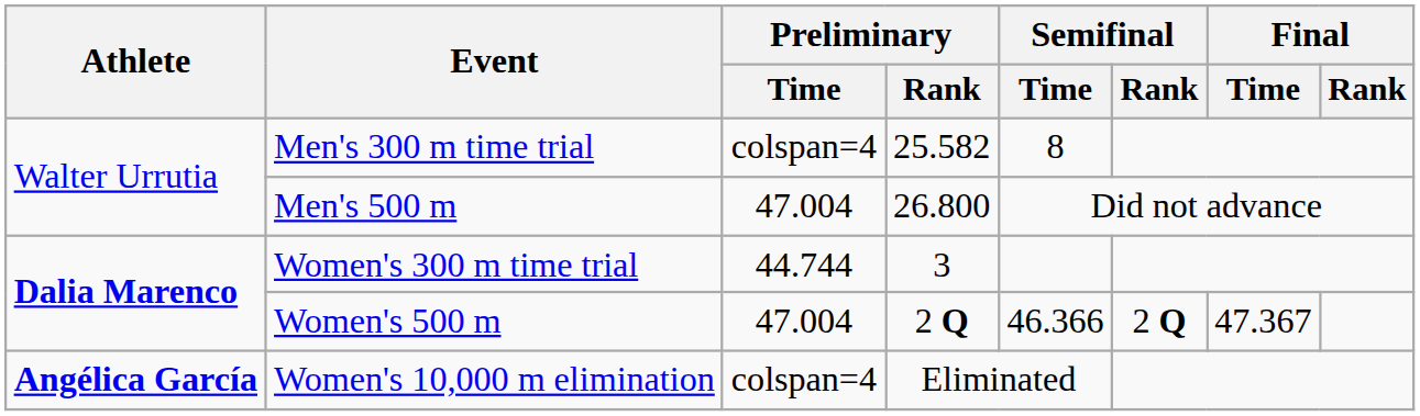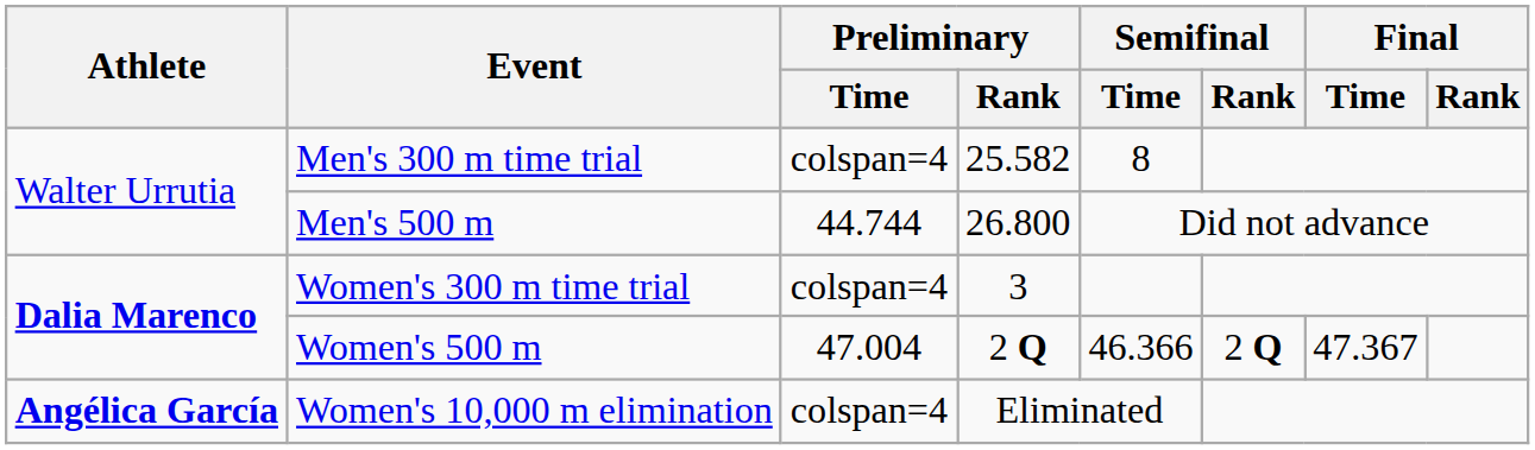Men's 500 m | Preliminary / Time: 47.004 -> 44.744
Women's 300 m time trial | Preliminary / Time: 44.744 -> colspan=4
